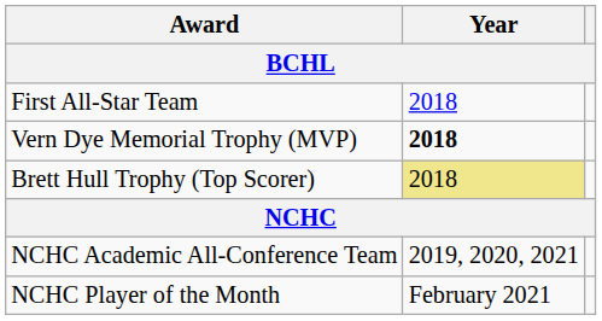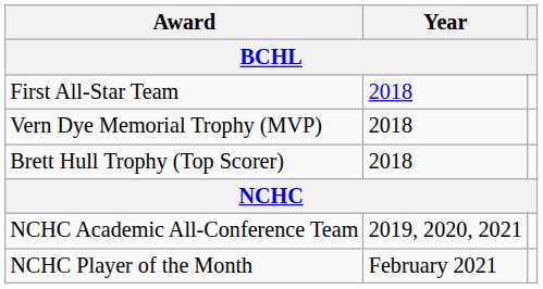Vern Dye Memorial Trophy (MVP) | Year: bold -> normal
Brett Hull Trophy (Top Scorer) | Year: khaki background -> no background
